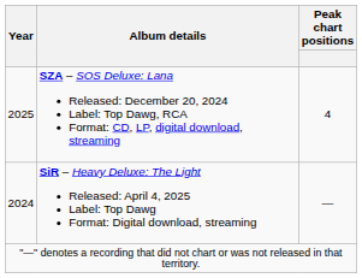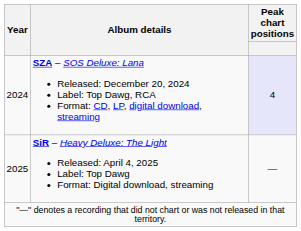row 3 | Year: 2025 -> 2024
row 3 | Peak chart positions: no background -> lavender background
row 4 | Year: 2024 -> 2025
